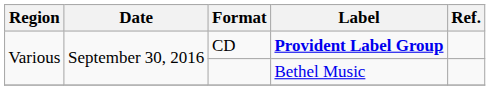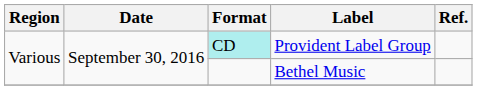CD | Format: no background -> paleturquoise background
CD | Label: bold -> normal
